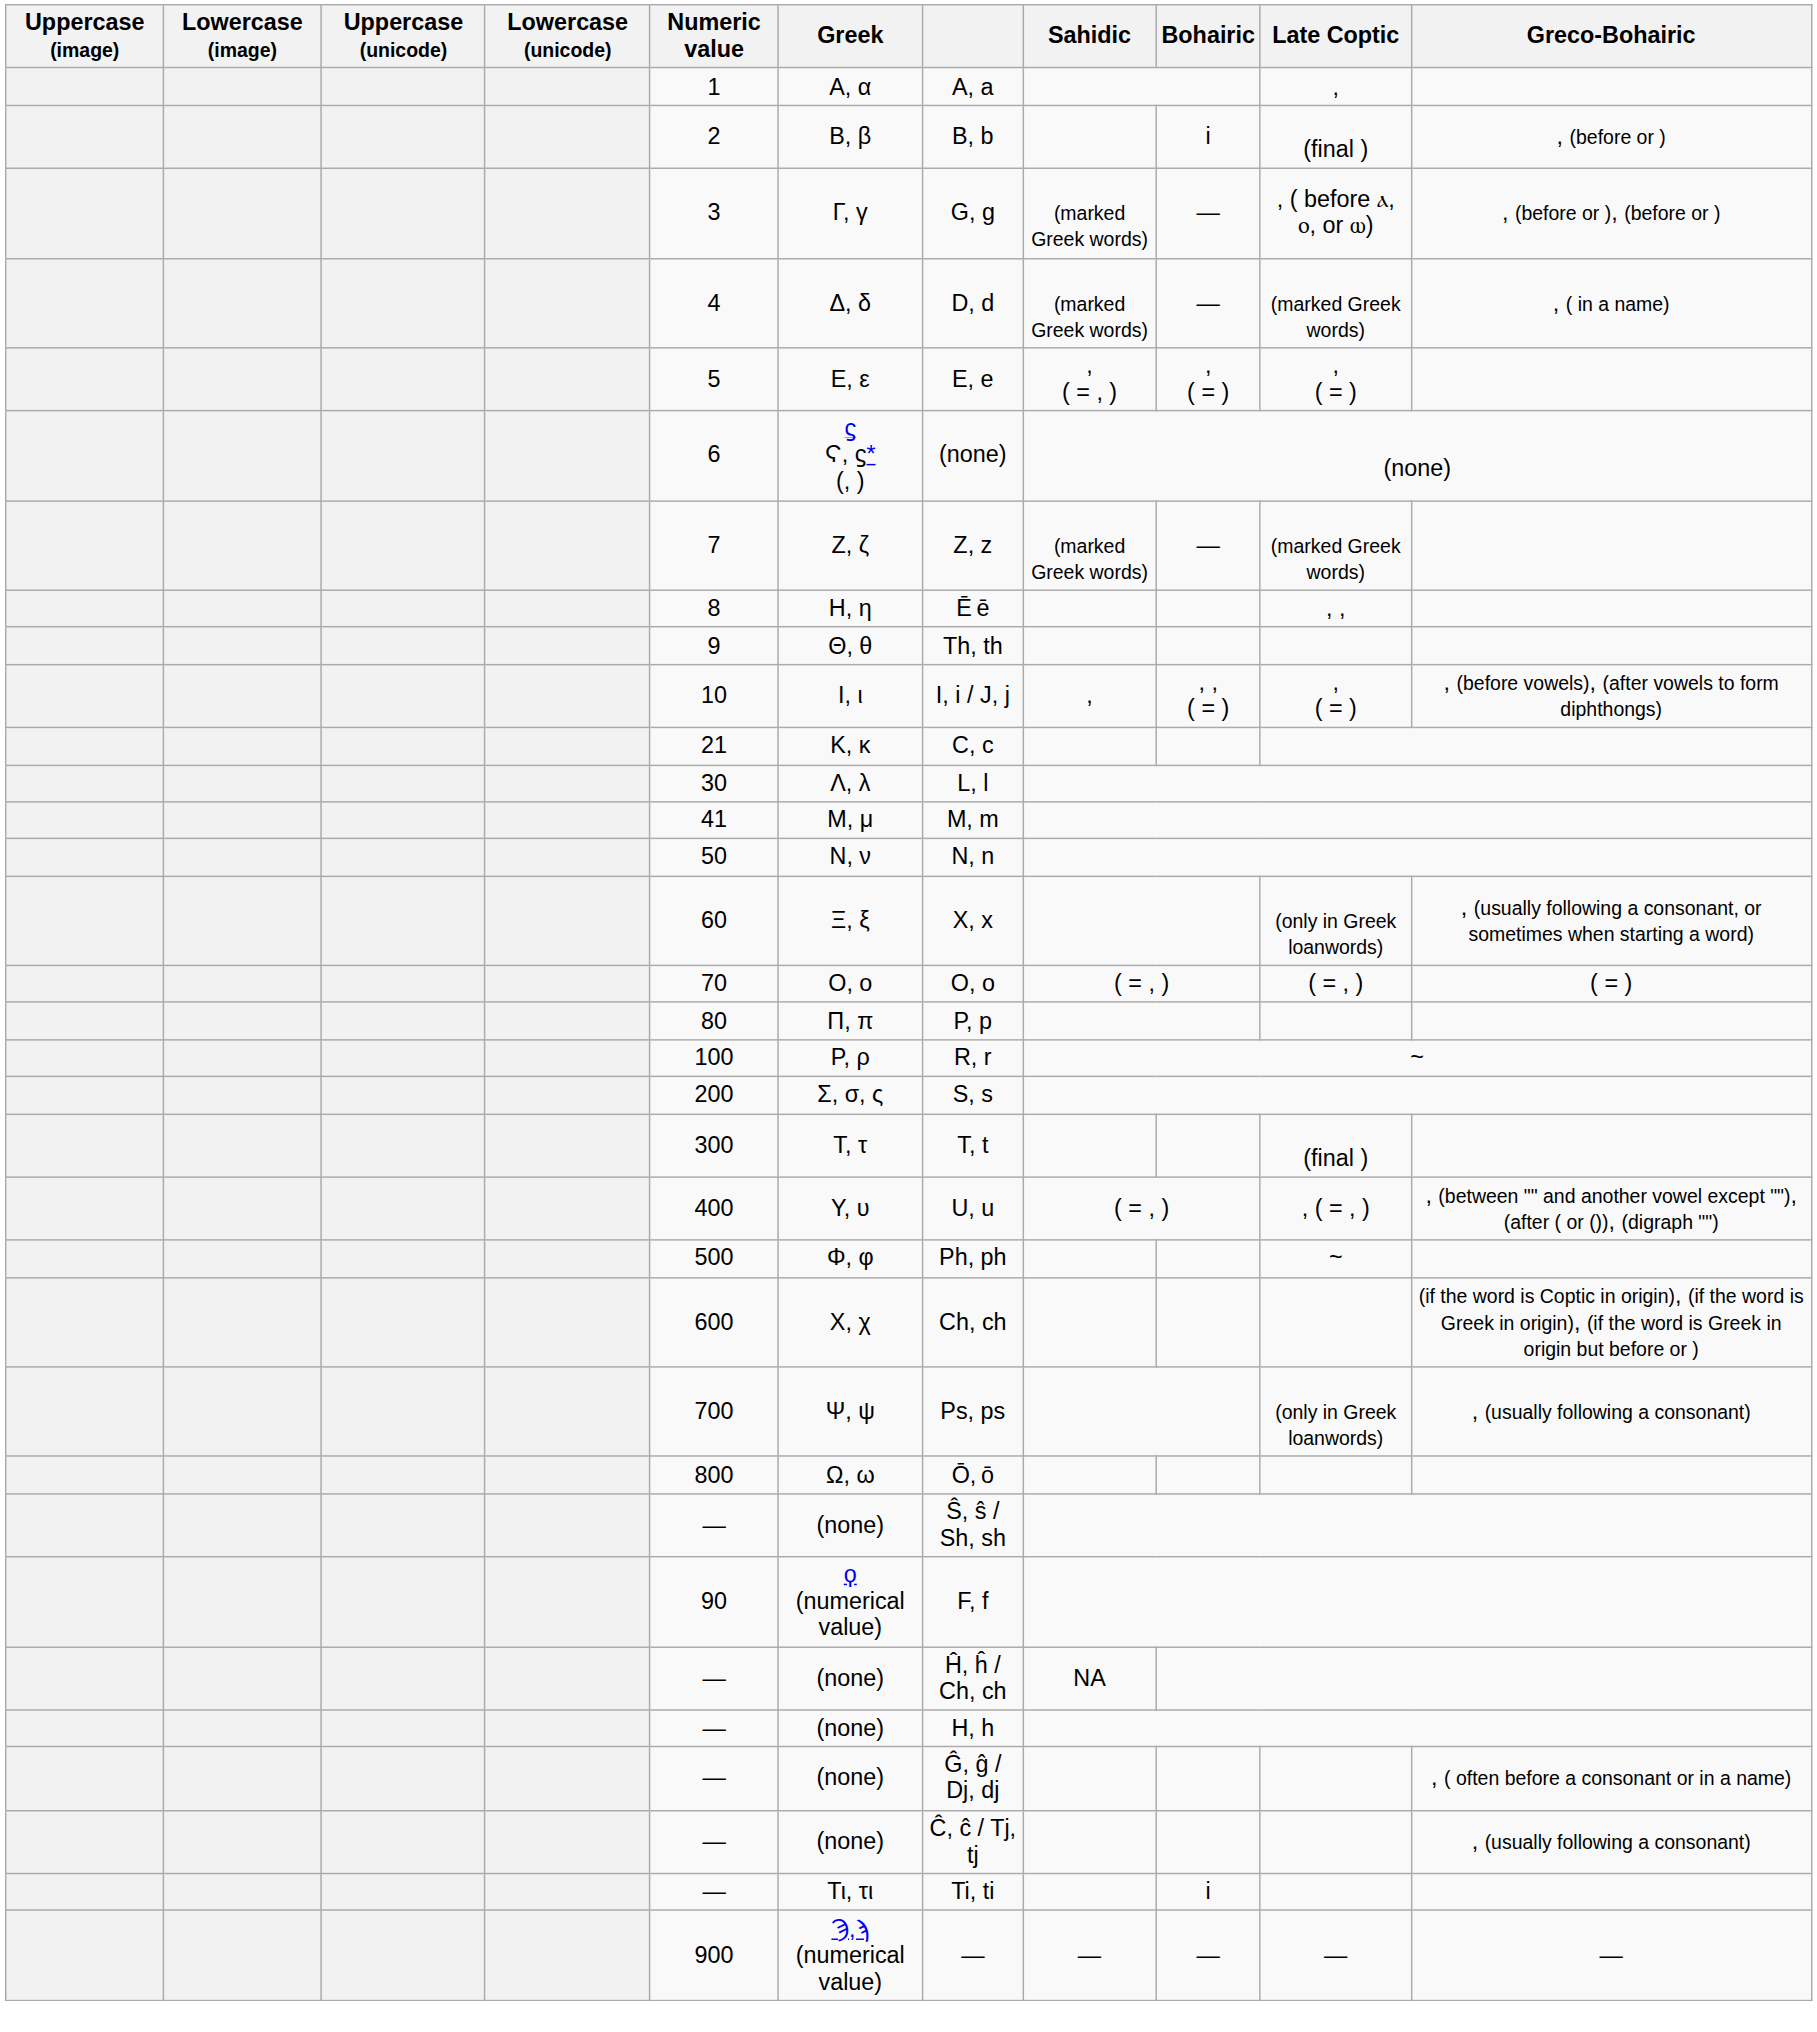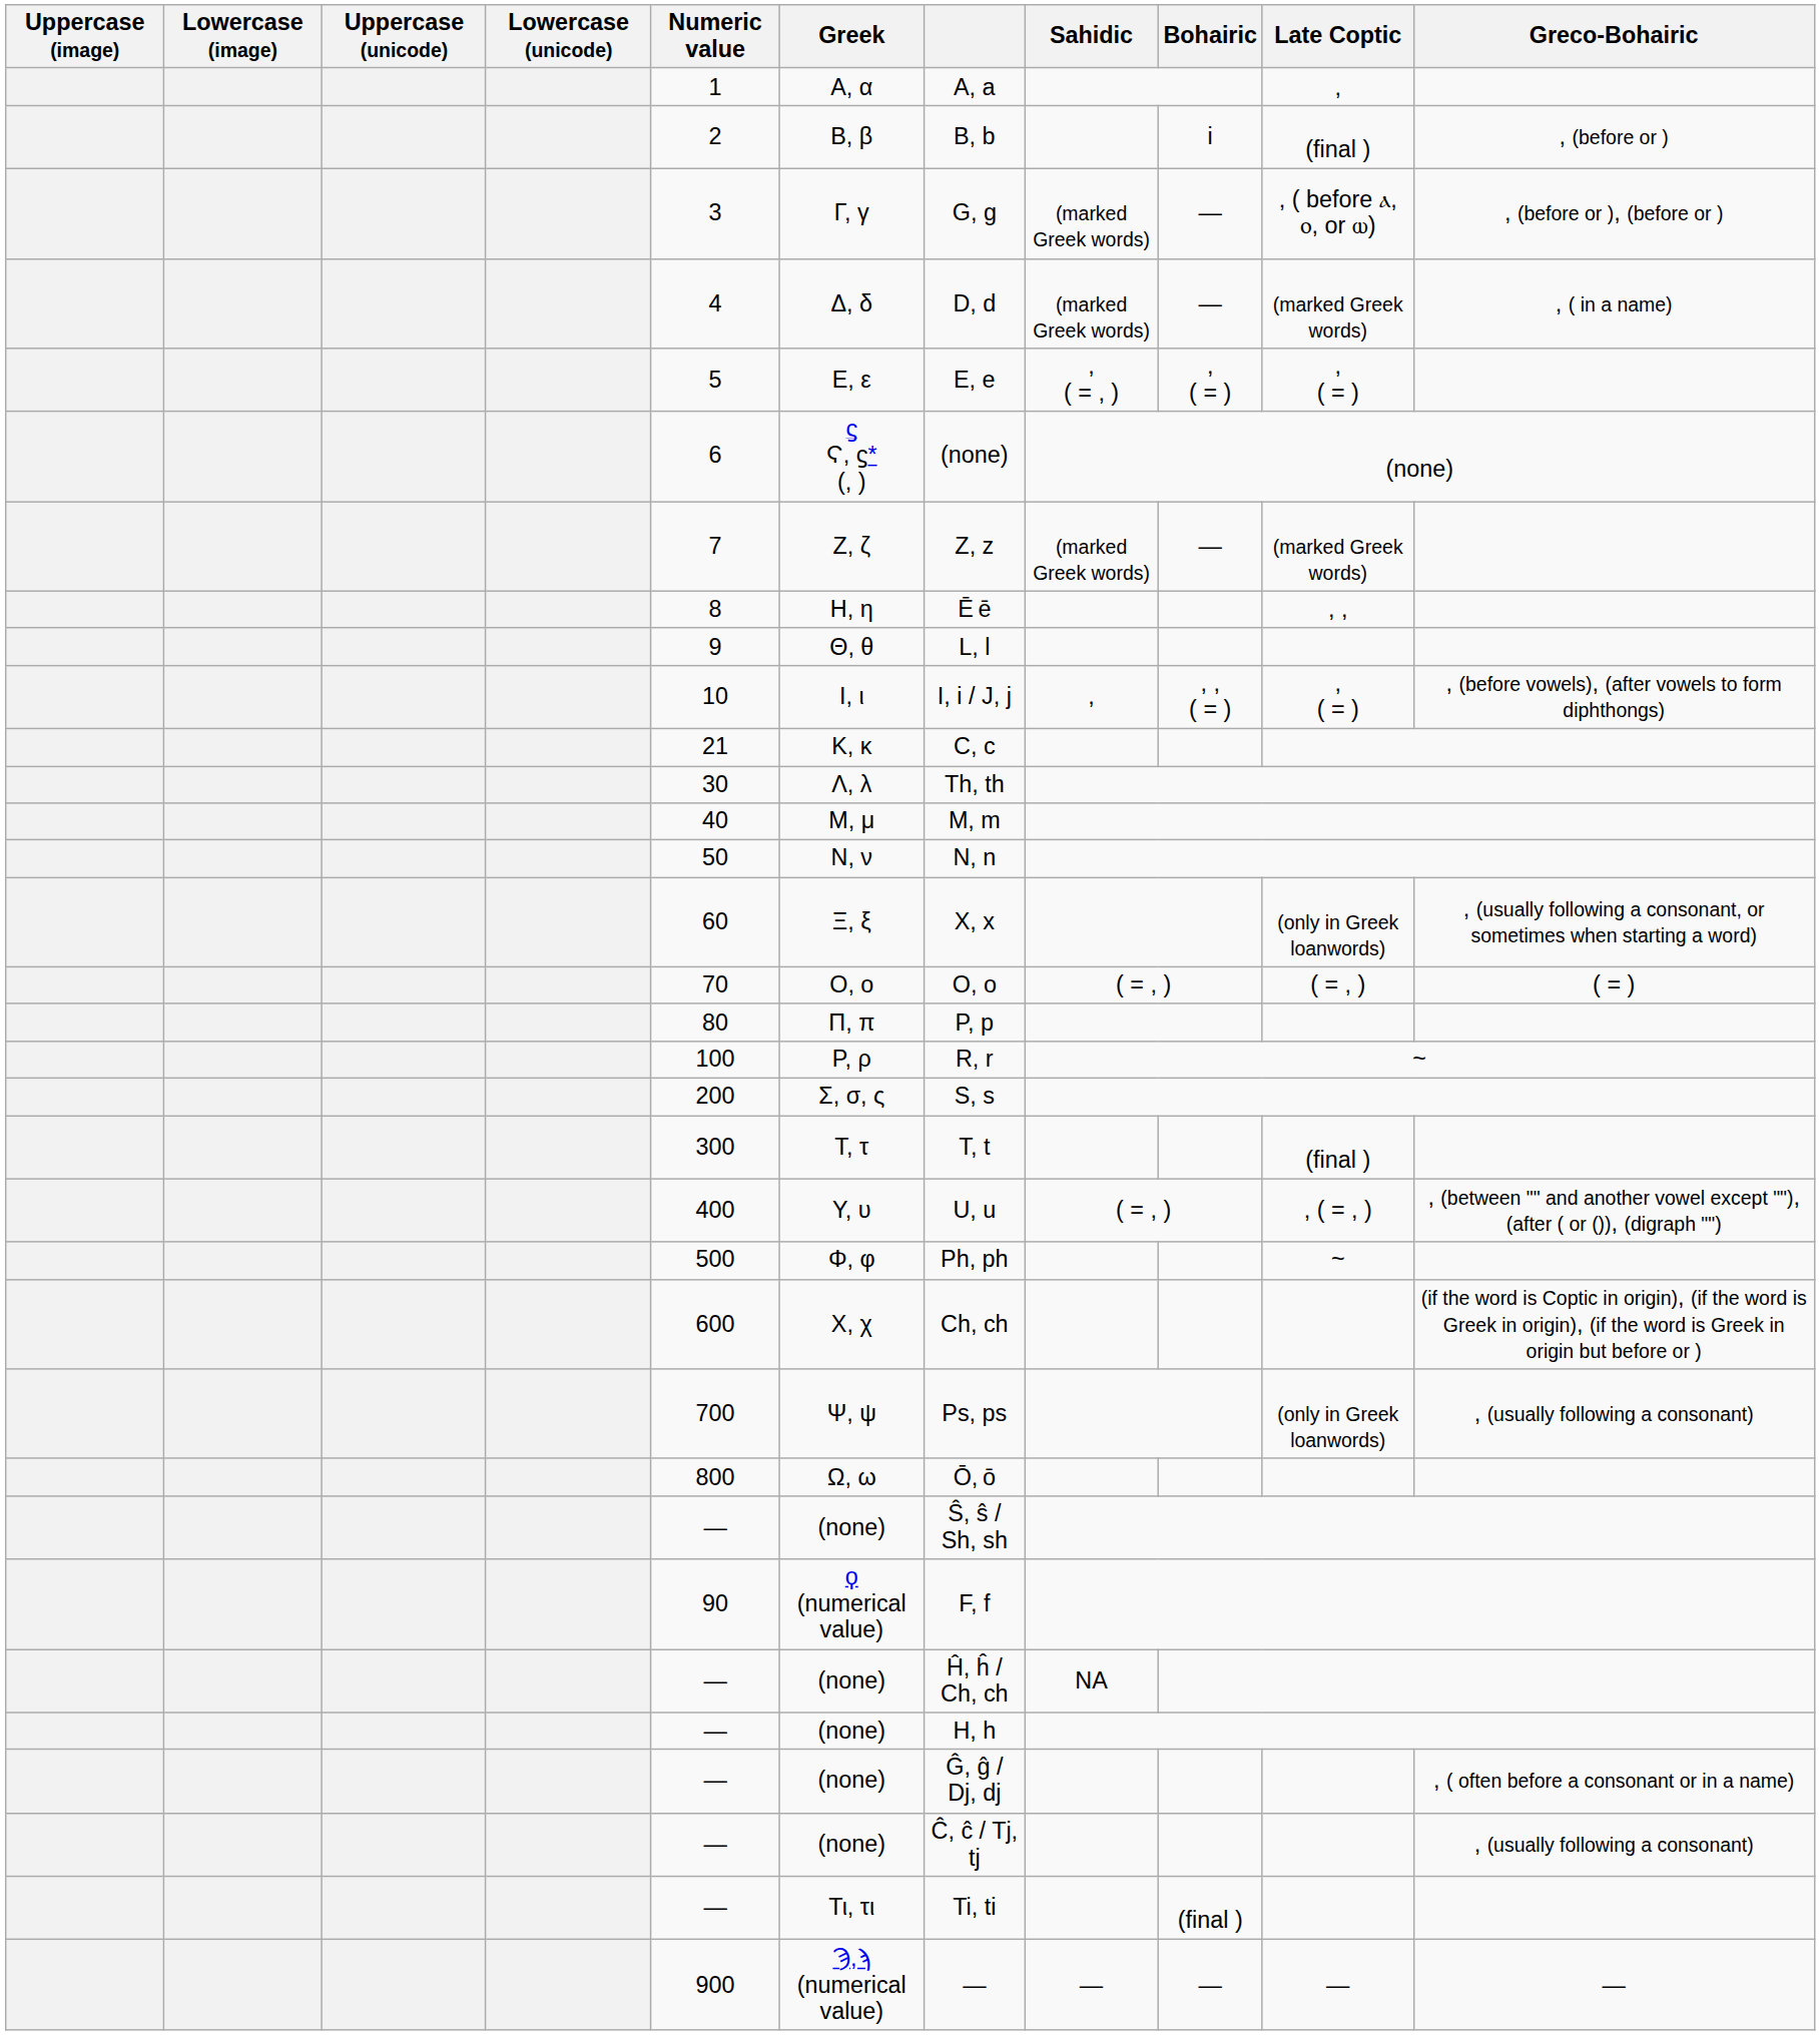row 10 | column 7: Th, th -> L, l
row 13 | column 7: L, l -> Th, th
row 14 | Numeric value: 41 -> 40
row 33 | Bohairic: i -> (final )
